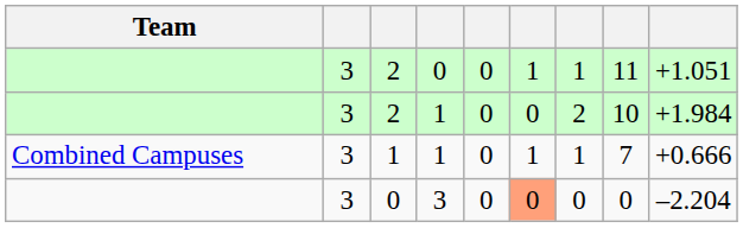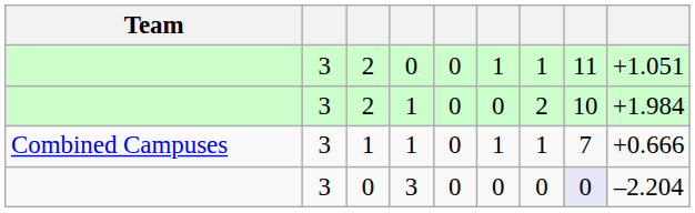row 5 | column 6: lightsalmon background -> no background
row 5 | column 8: no background -> lavender background
